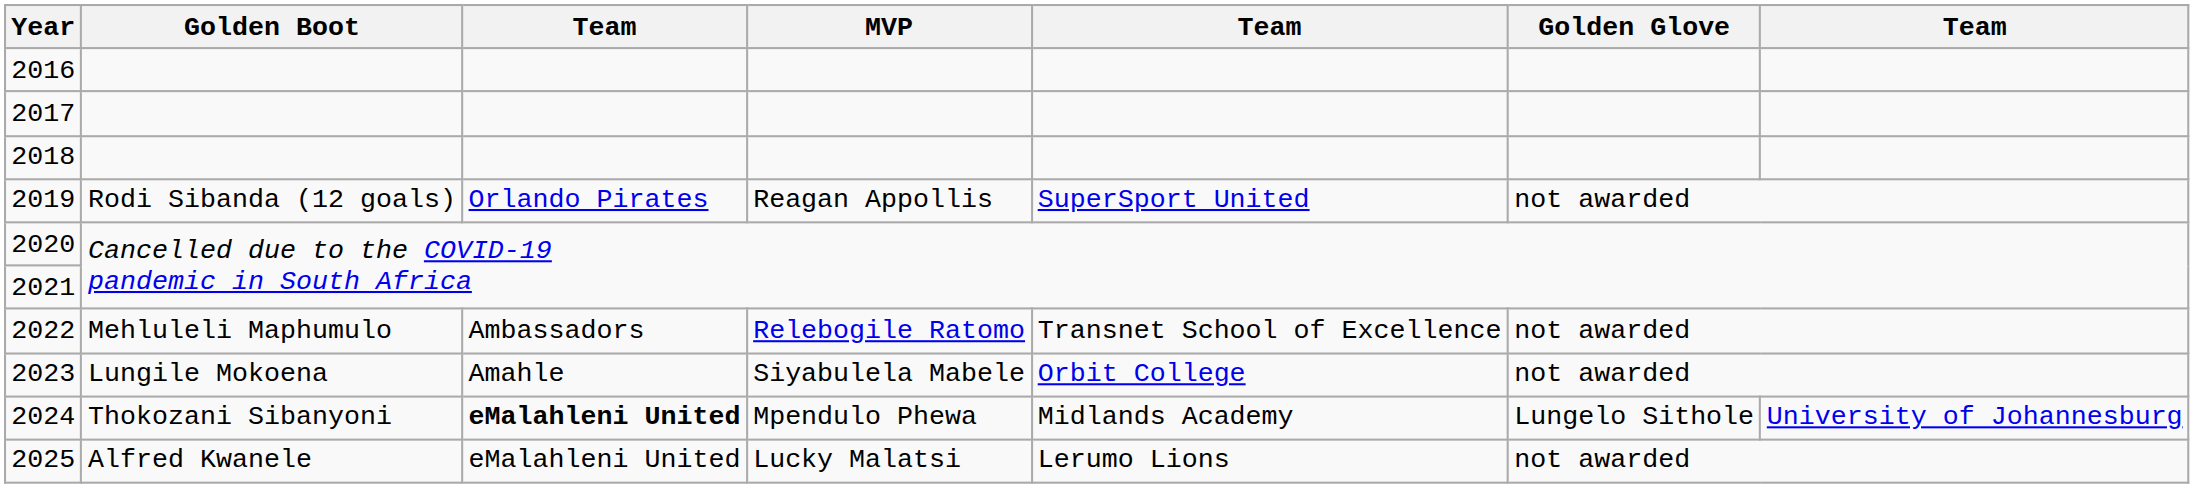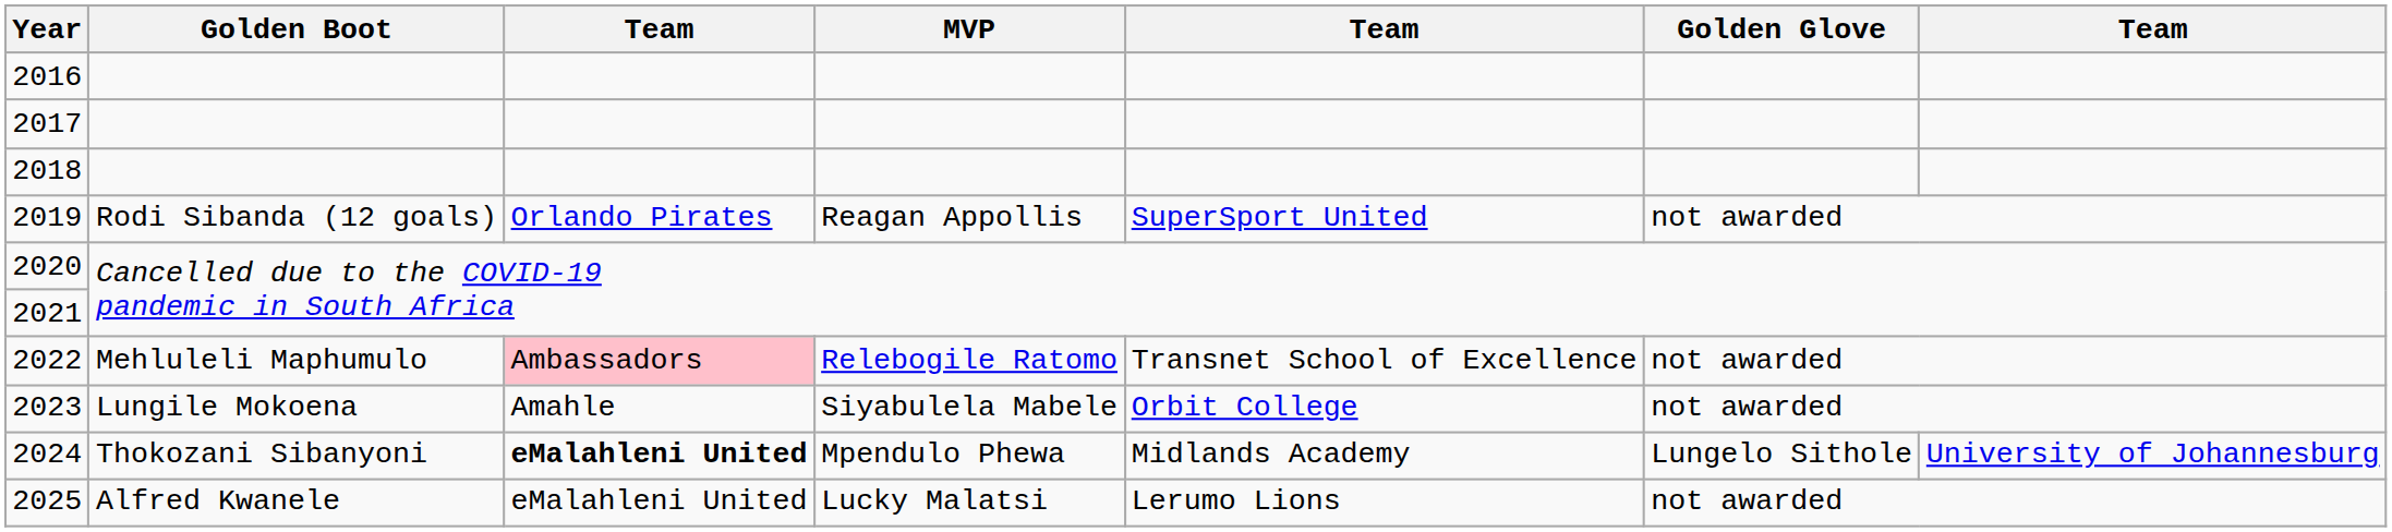2022 | column 3: no background -> pink background
